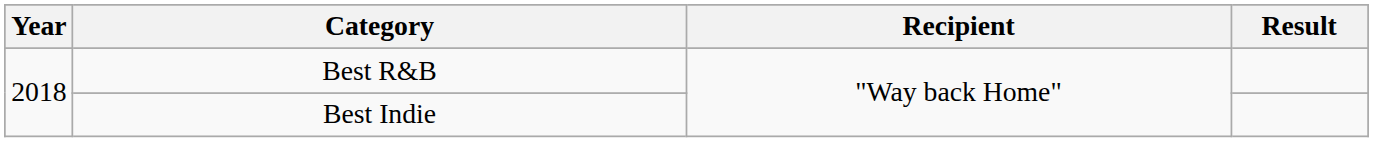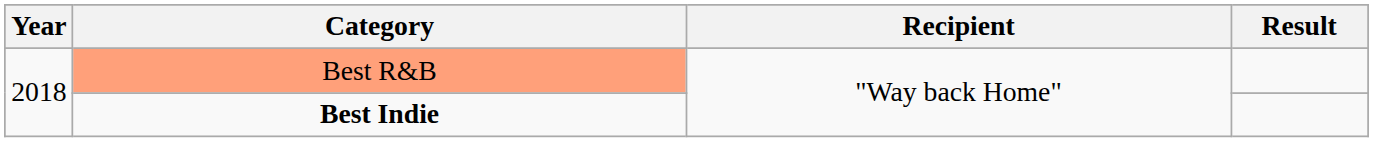Best R&B | Category: no background -> lightsalmon background
Best Indie | Category: normal -> bold
